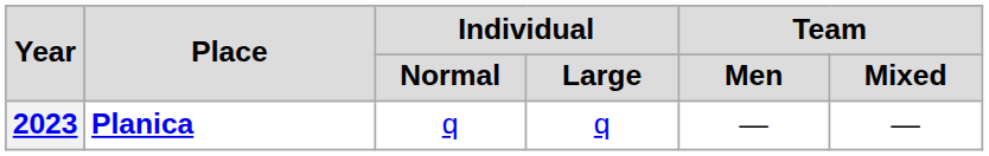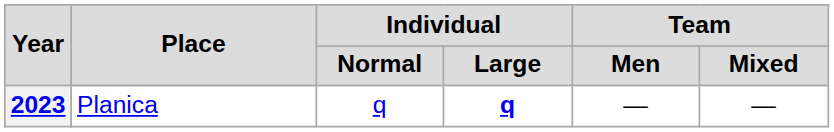2023 | Place: bold -> normal
2023 | Individual / Large: normal -> bold
